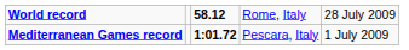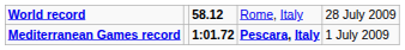Mediterranean Games record | column 4: normal -> bold
